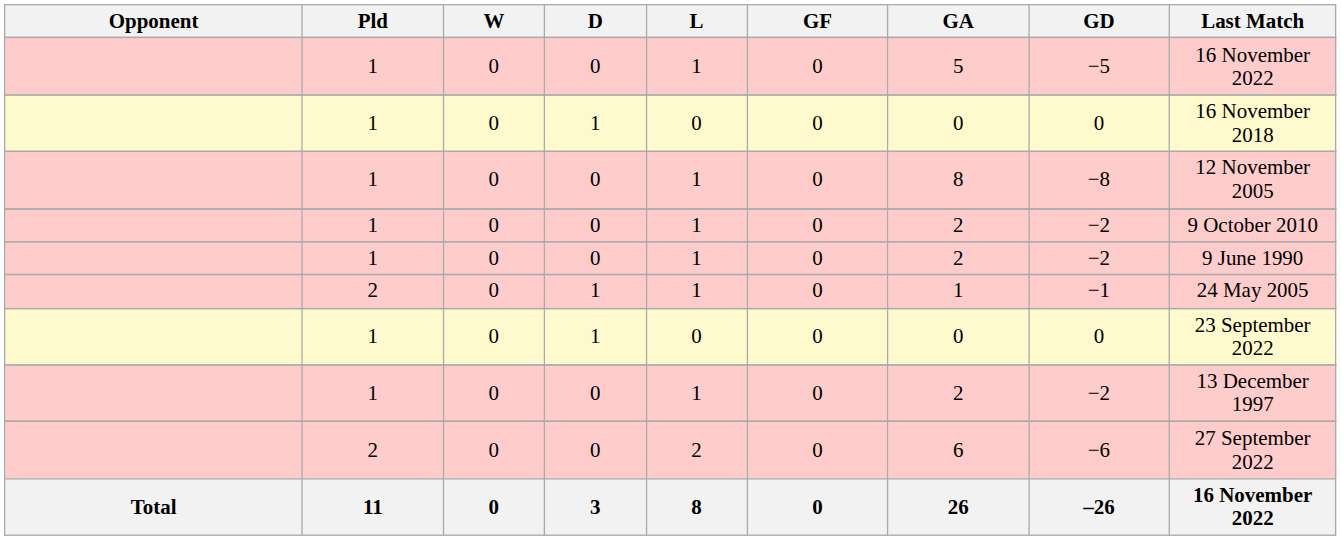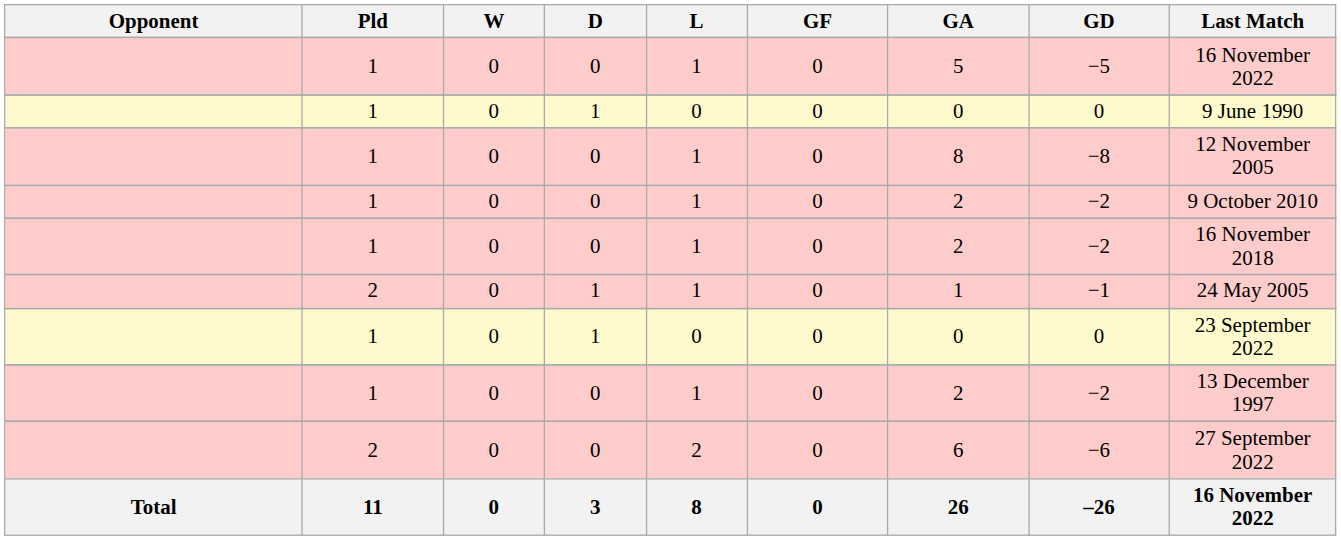row 3 | Last Match: 16 November 2018 -> 9 June 1990
row 6 | Last Match: 9 June 1990 -> 16 November 2018
